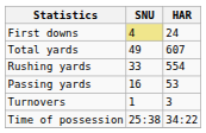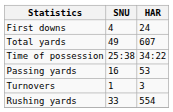First downs | SNU: khaki background -> no background
rows swapped: Rushing yards <-> Time of possession
